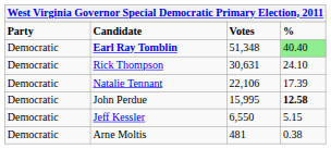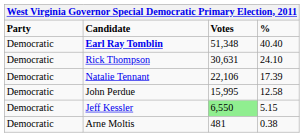Earl Ray Tomblin | %: lightgreen background -> no background
John Perdue | %: bold -> normal
Jeff Kessler | Votes: no background -> lightgreen background
